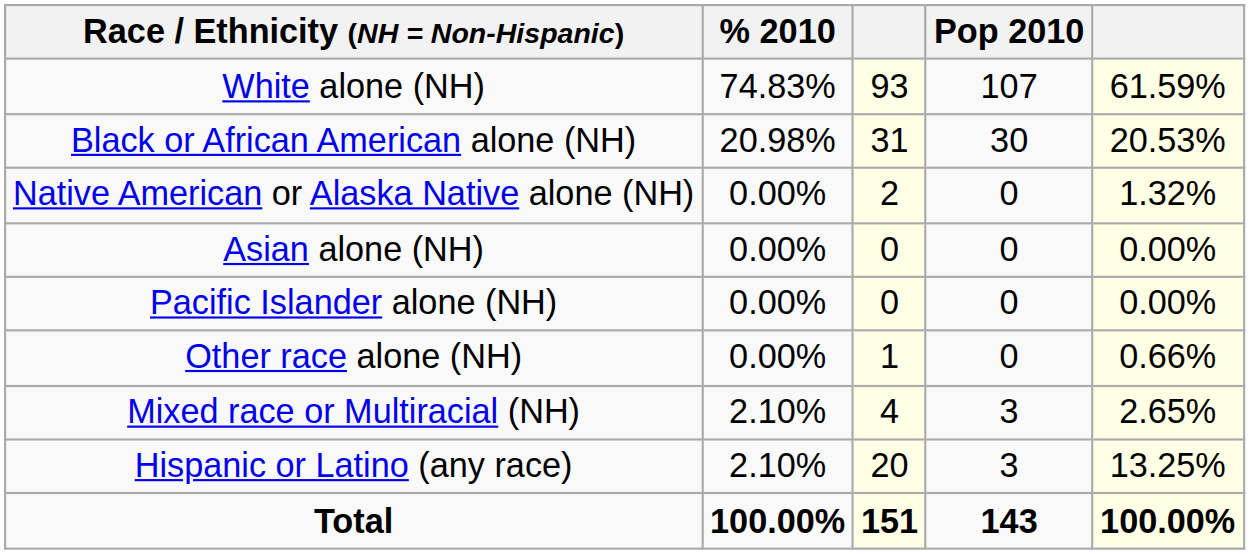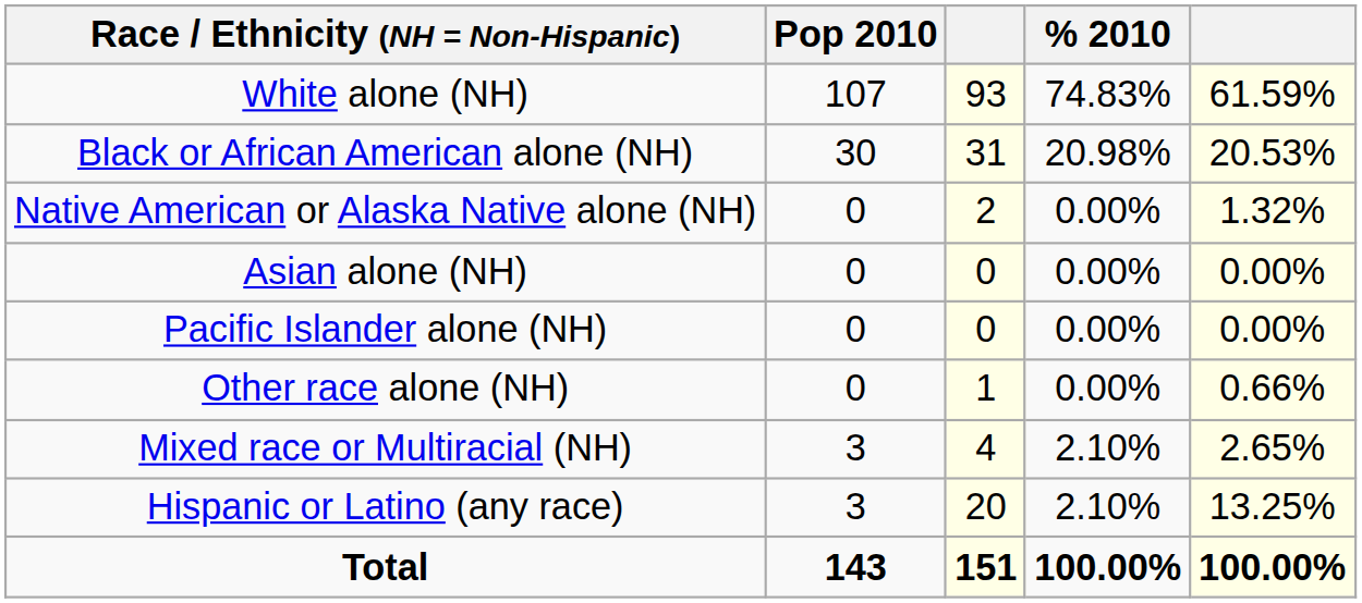columns swapped: Pop 2010 <-> % 2010
